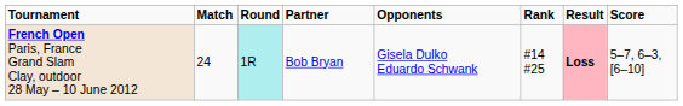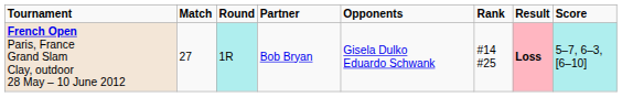row 2 | column 2: 24 -> 27
row 2 | column 8: no background -> paleturquoise background
